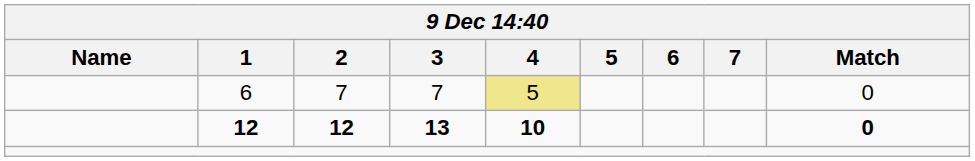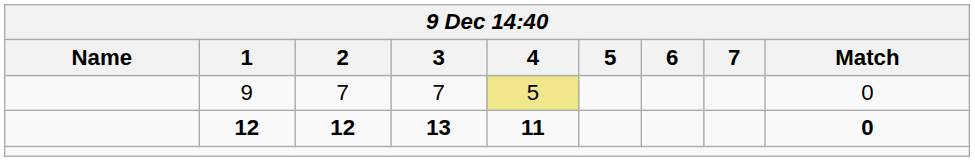row 3 | 1: 6 -> 9
row 4 | 4: 10 -> 11
